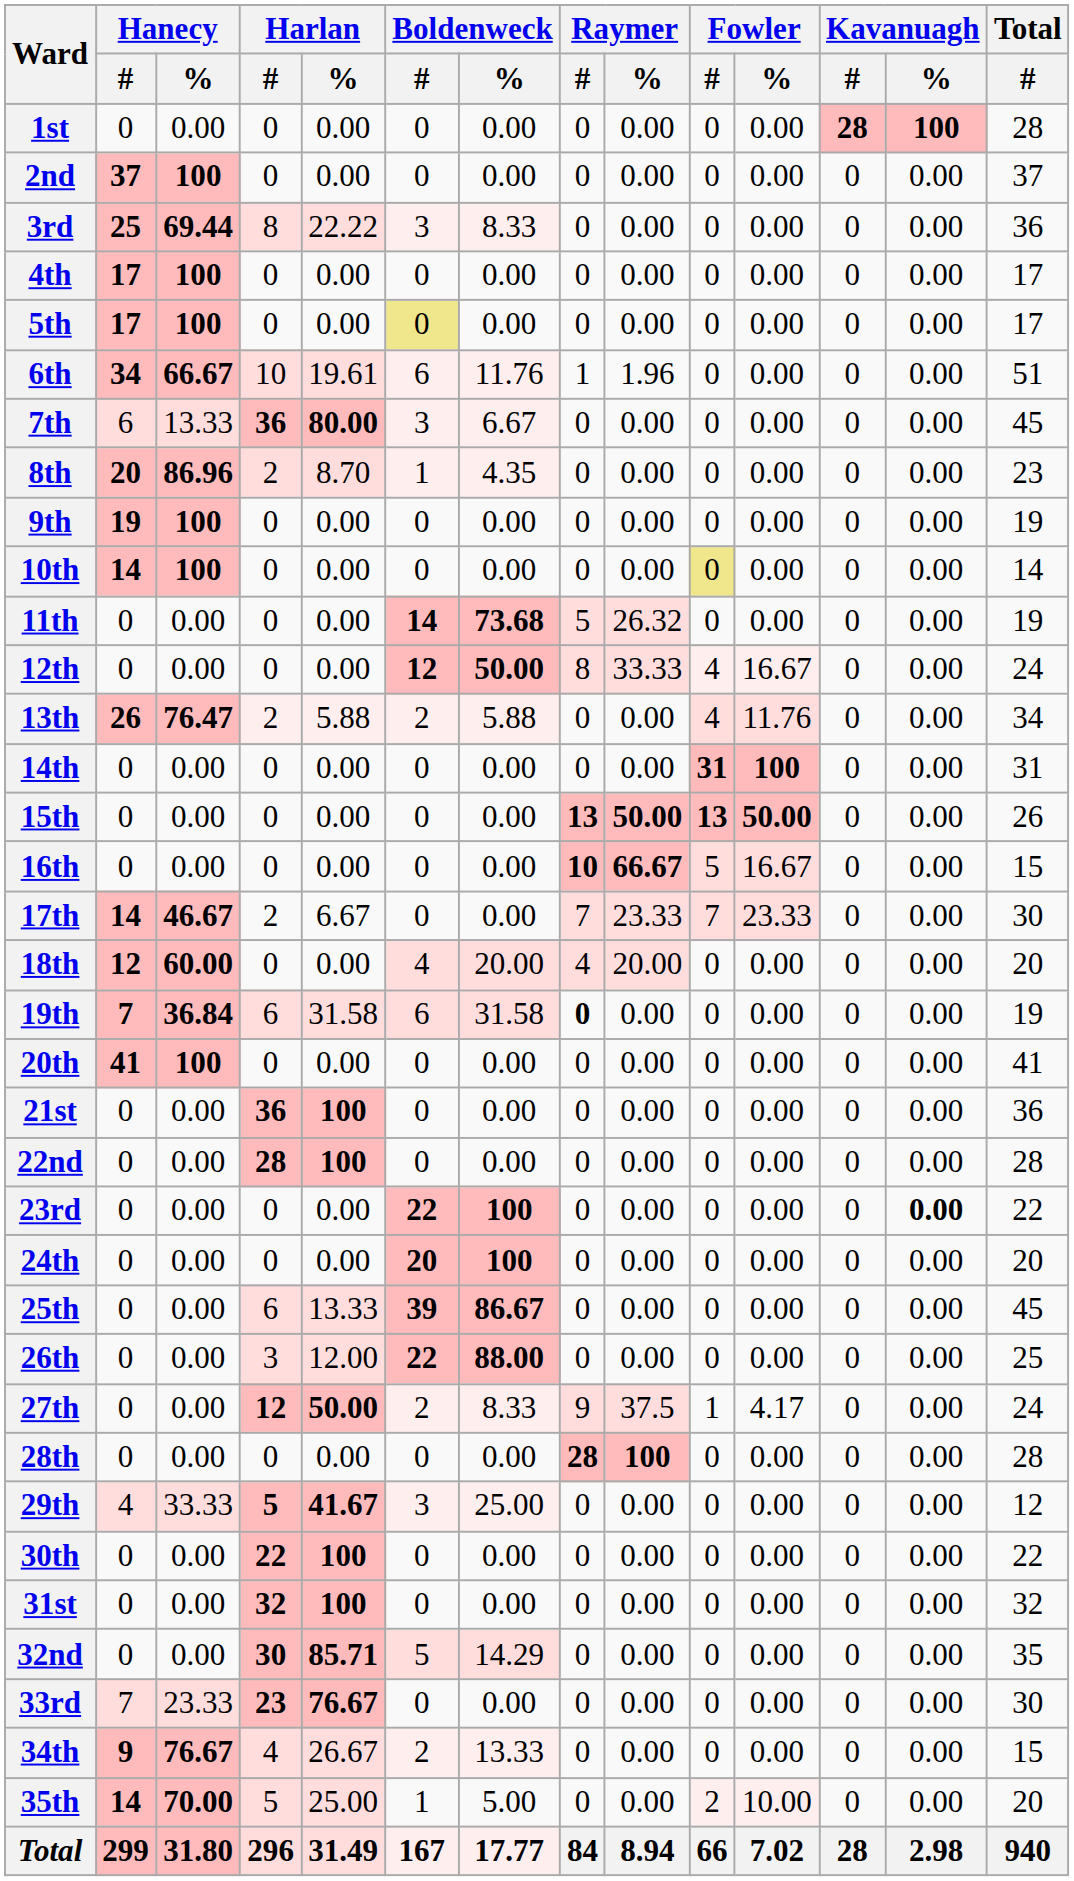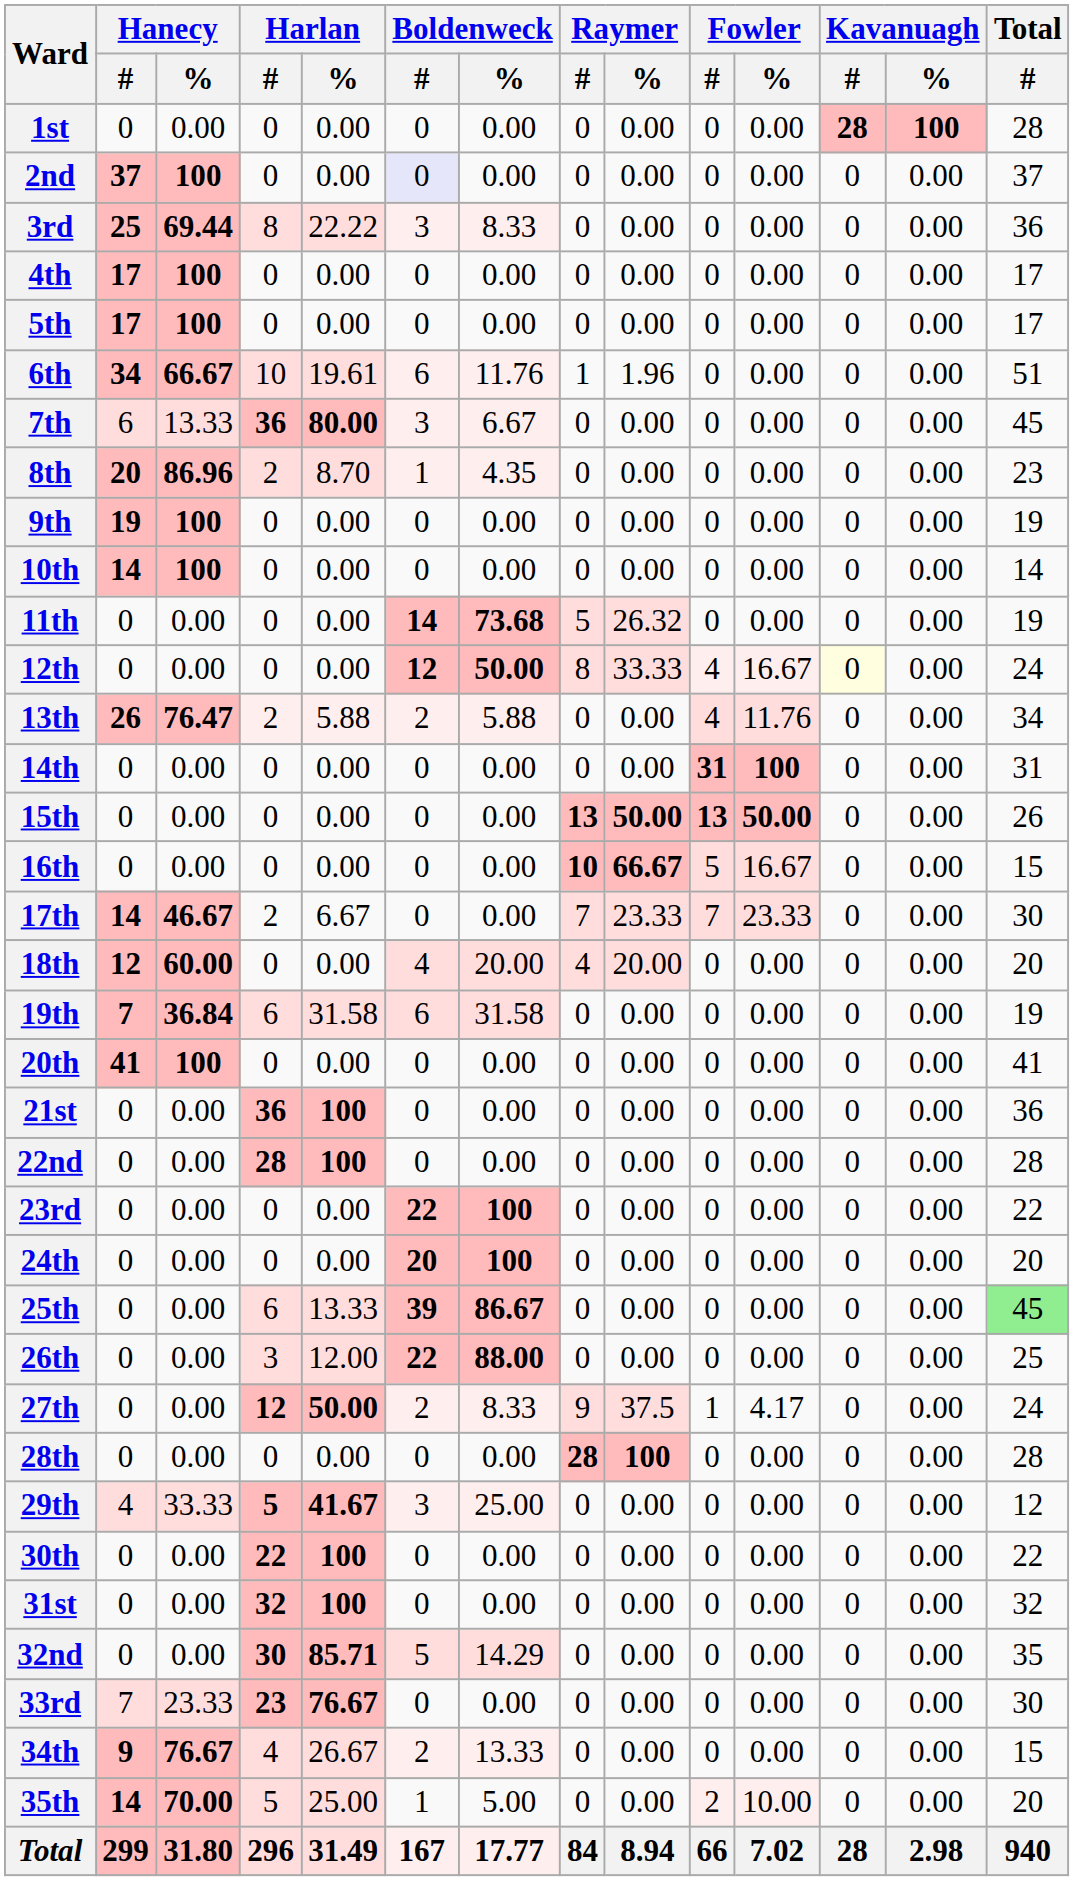2nd | Boldenweck / #: no background -> lavender background
5th | Boldenweck / #: khaki background -> no background
10th | Fowler / #: khaki background -> no background
12th | Kavanuagh / #: no background -> lightyellow background
19th | Raymer / #: bold -> normal
23rd | Kavanuagh / %: bold -> normal
25th | Total / #: no background -> lightgreen background
